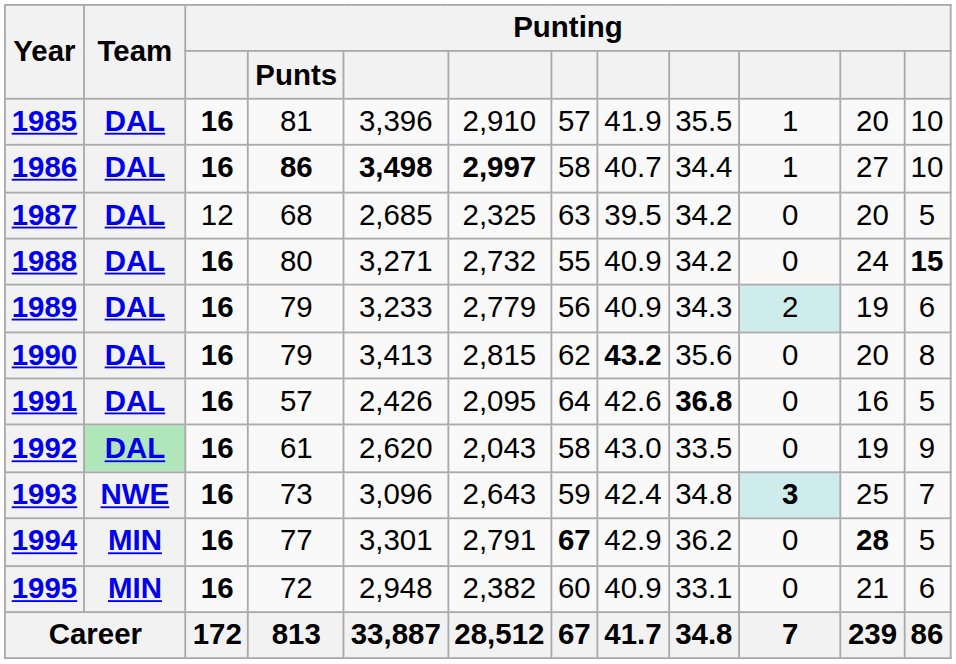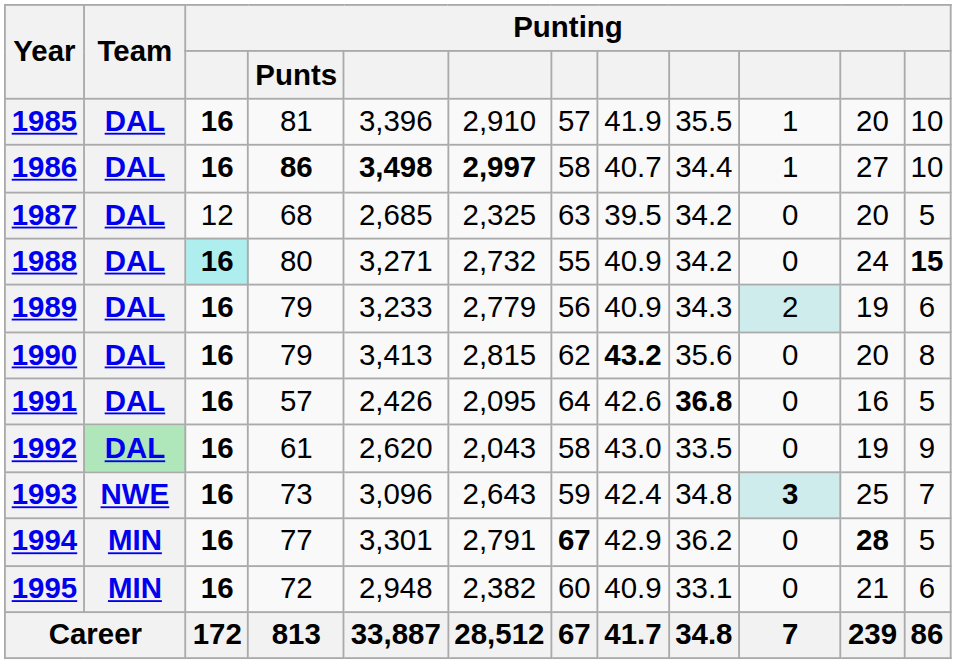1988 | column 3: no background -> paleturquoise background
